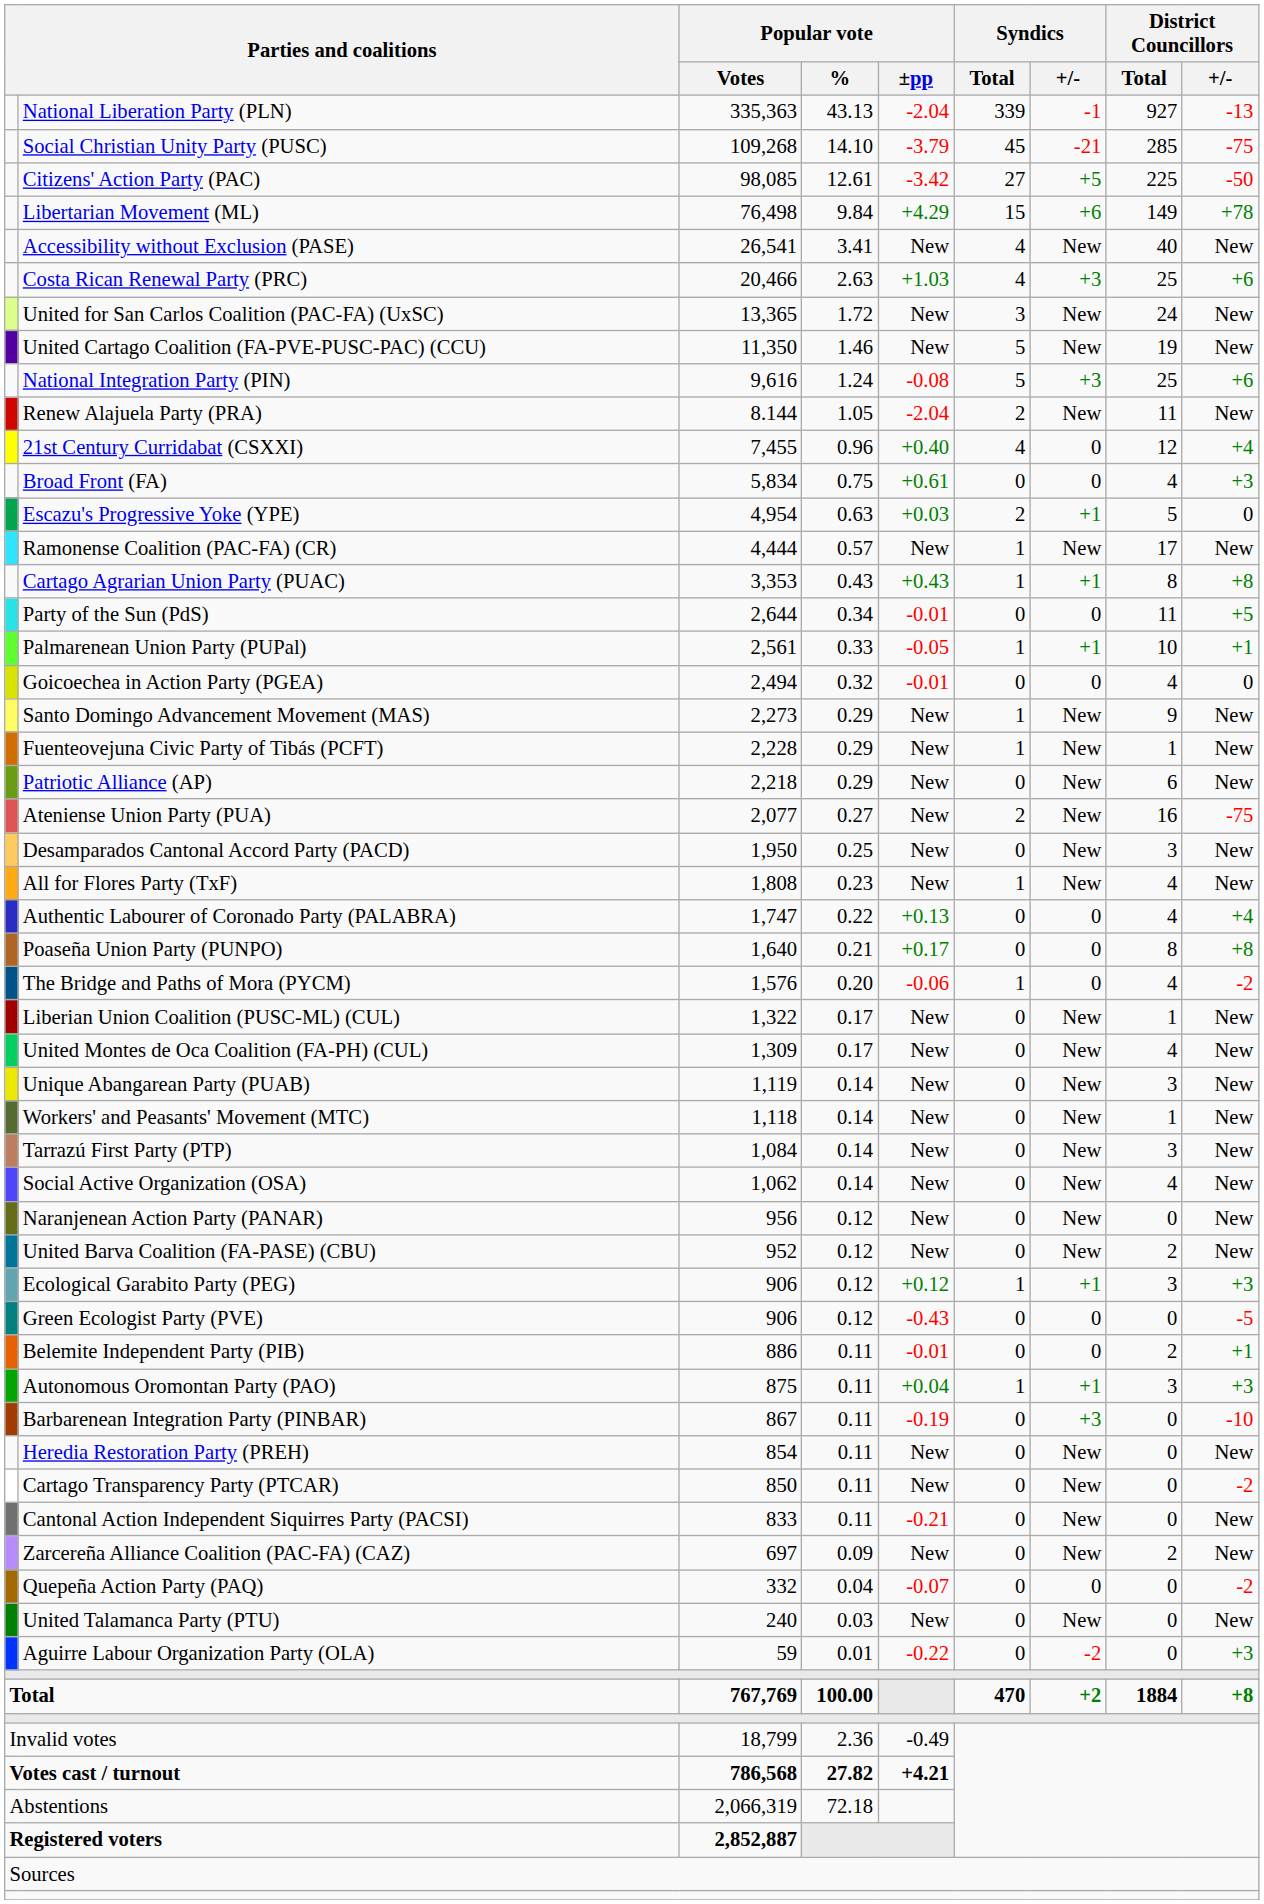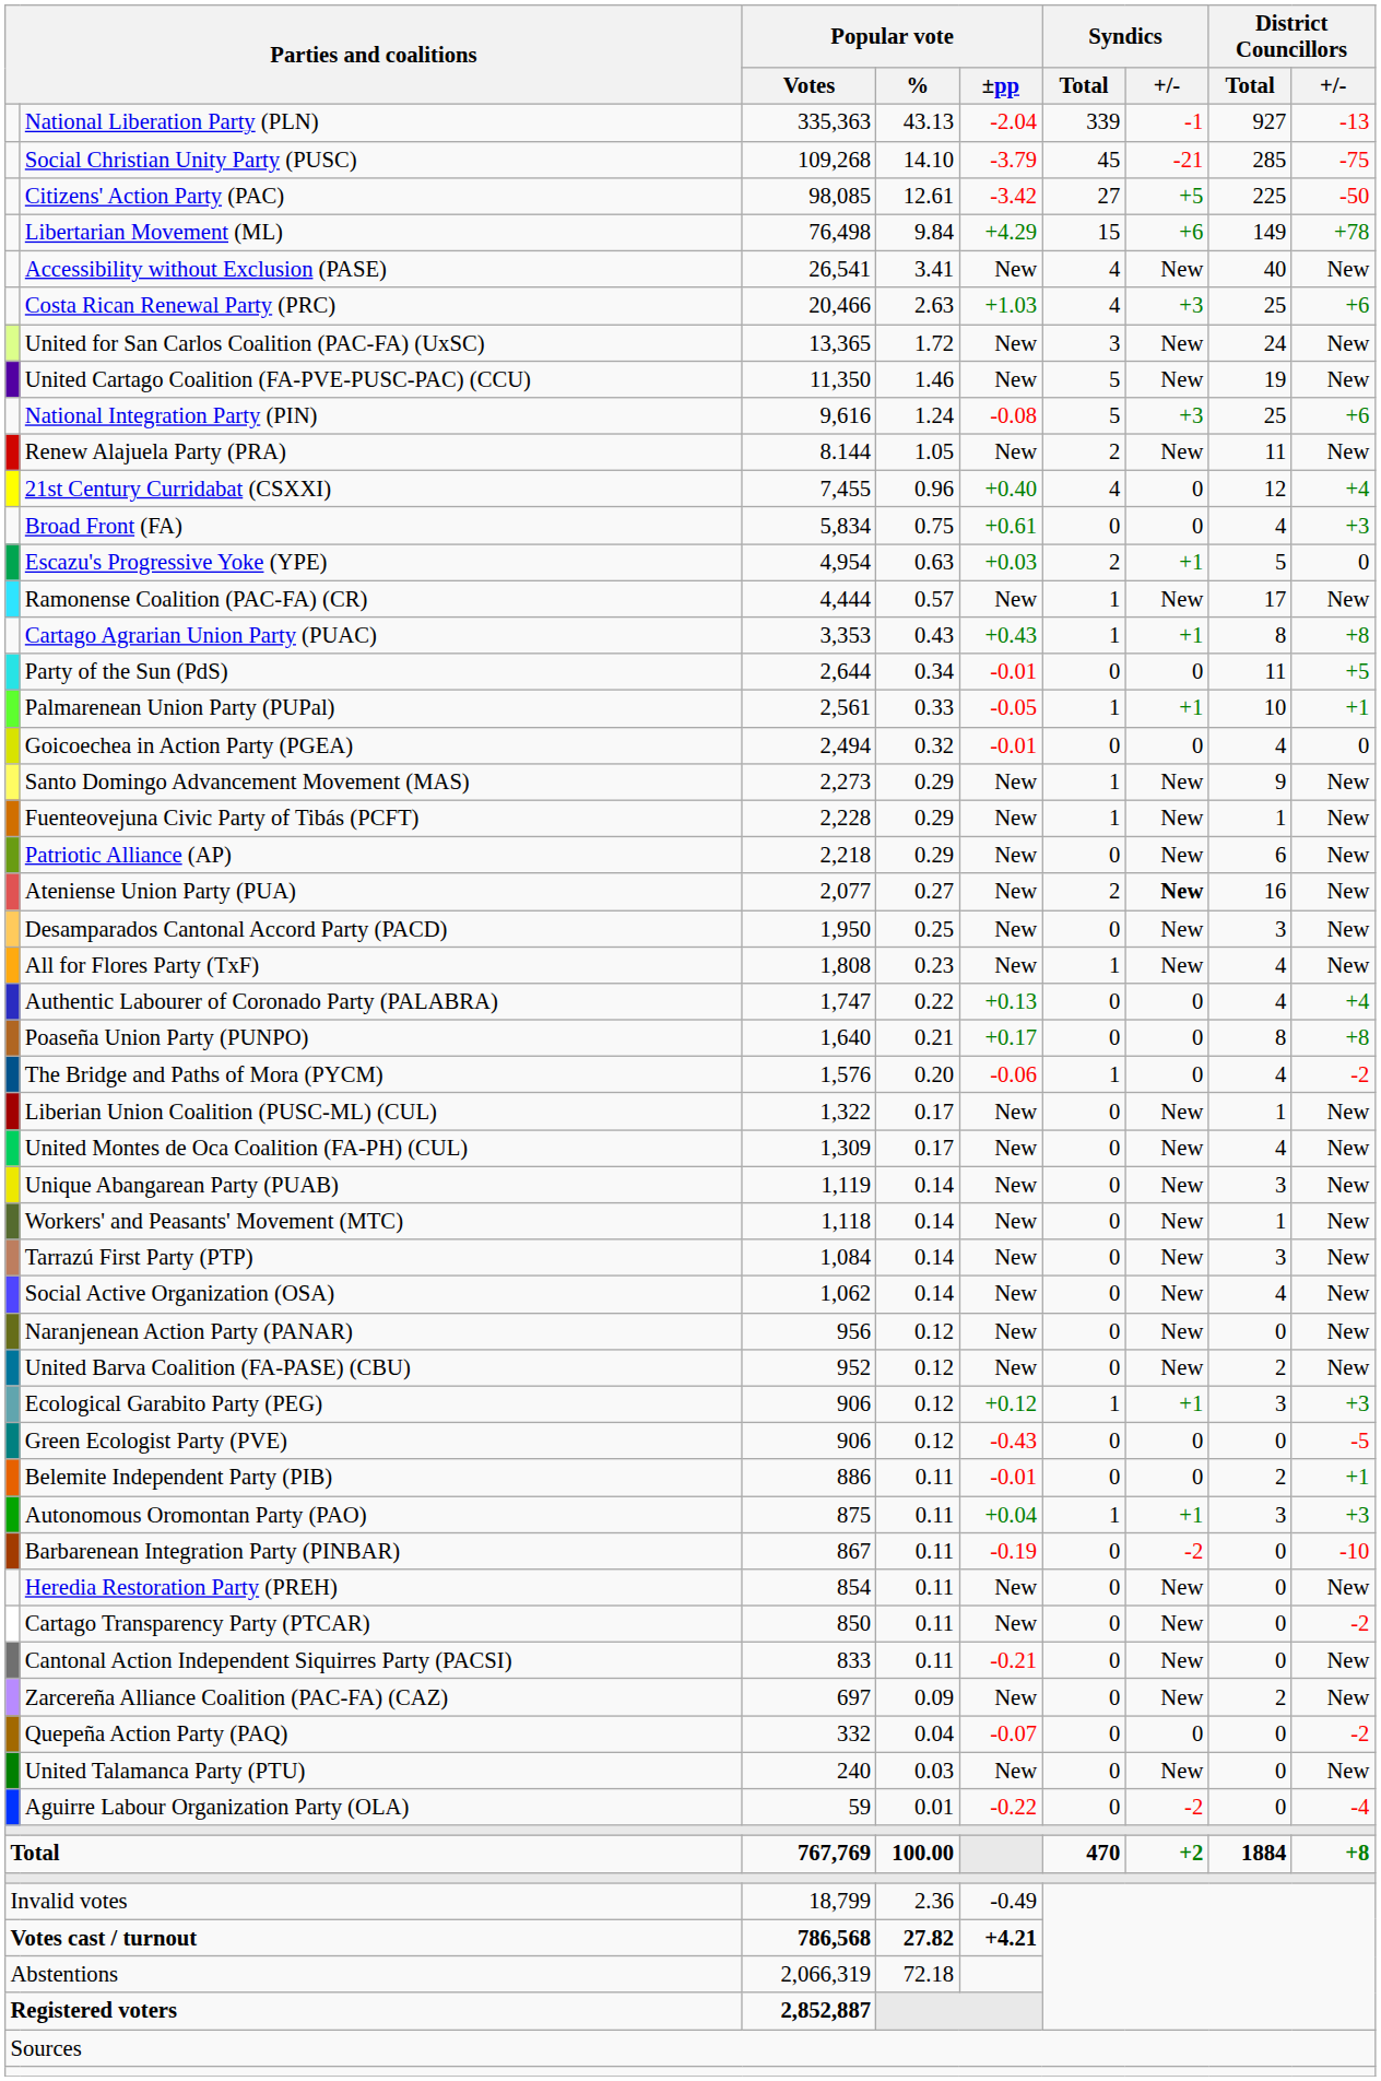Renew Alajuela Party (PRA) | Popular vote / ±pp: -2.04 -> New
Ateniense Union Party (PUA) | Syndics / +/-: normal -> bold
Ateniense Union Party (PUA) | District Councillors / +/-: -75 -> New
Barbarenean Integration Party (PINBAR) | Syndics / +/-: +3 -> -2
Aguirre Labour Organization Party (OLA) | District Councillors / +/-: +3 -> -4
